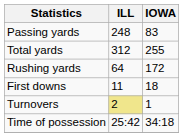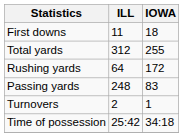rows swapped: First downs <-> Passing yards
Turnovers | ILL: khaki background -> no background
